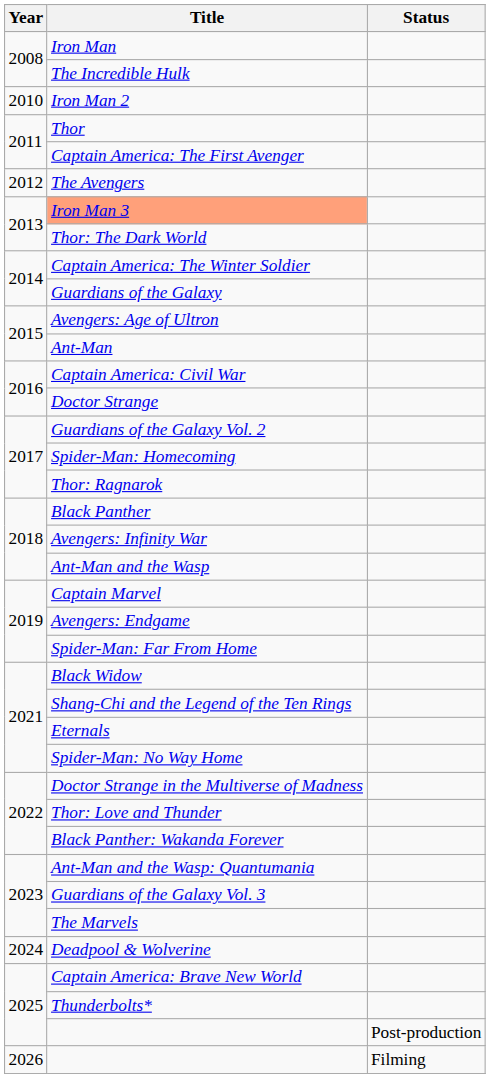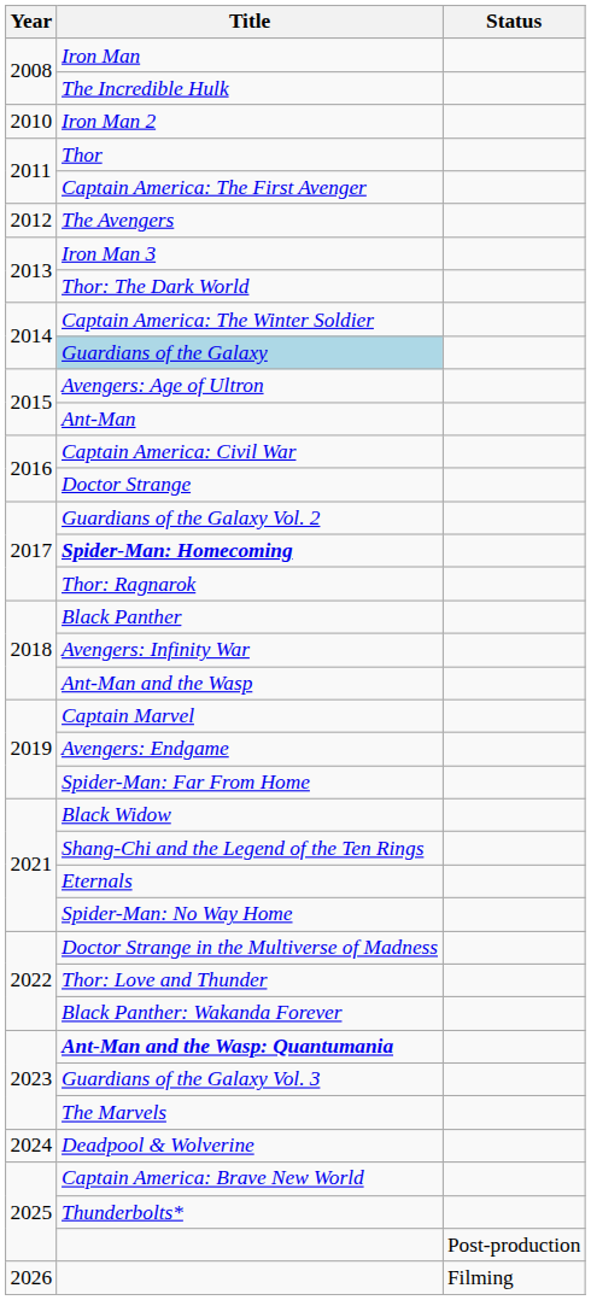Iron Man 3 | Title: lightsalmon background -> no background
Guardians of the Galaxy | Title: no background -> lightblue background
Spider-Man: Homecoming | Title: normal -> bold
Ant-Man and the Wasp: Quantumania | Title: normal -> bold
